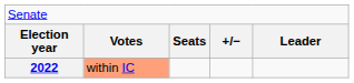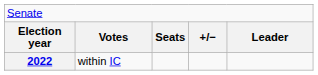2022 | column 2: lightsalmon background -> no background
